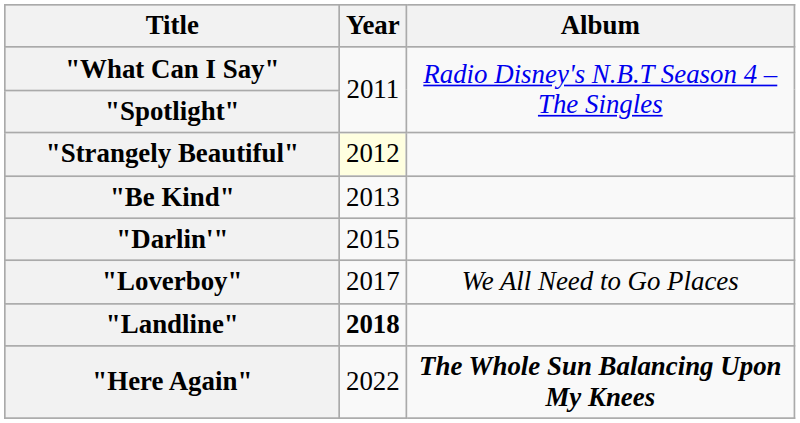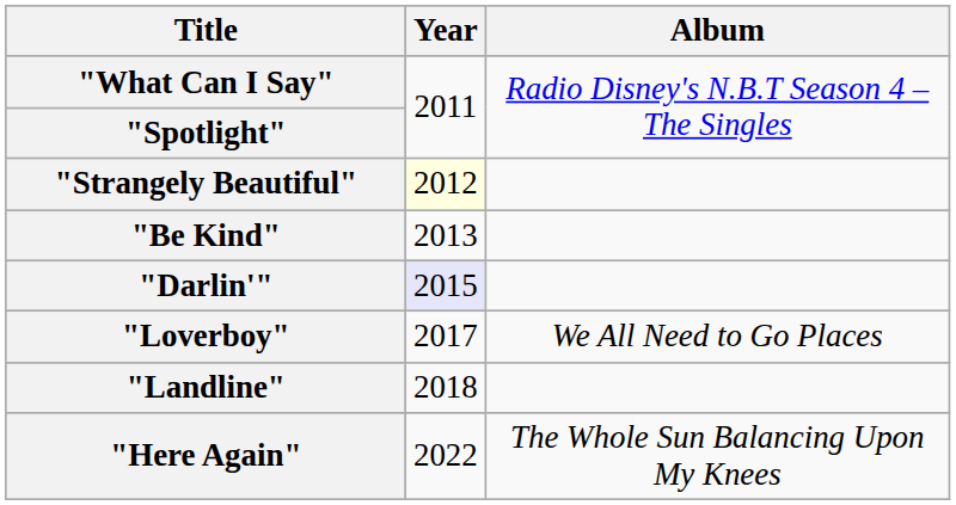"Darlin'" | Year: no background -> lavender background
"Landline" | Year: bold -> normal
"Here Again" | Album: bold -> normal
